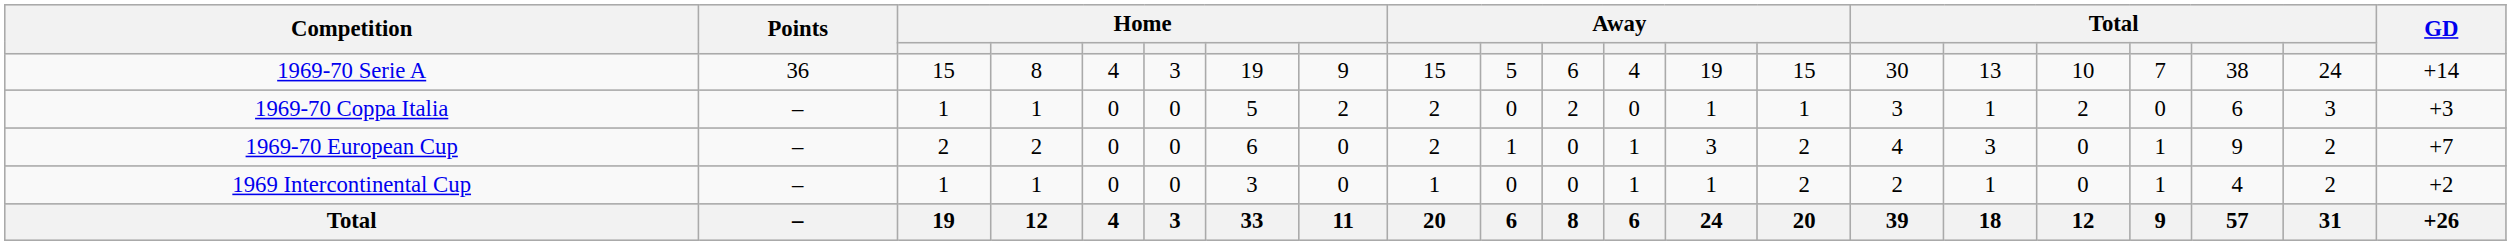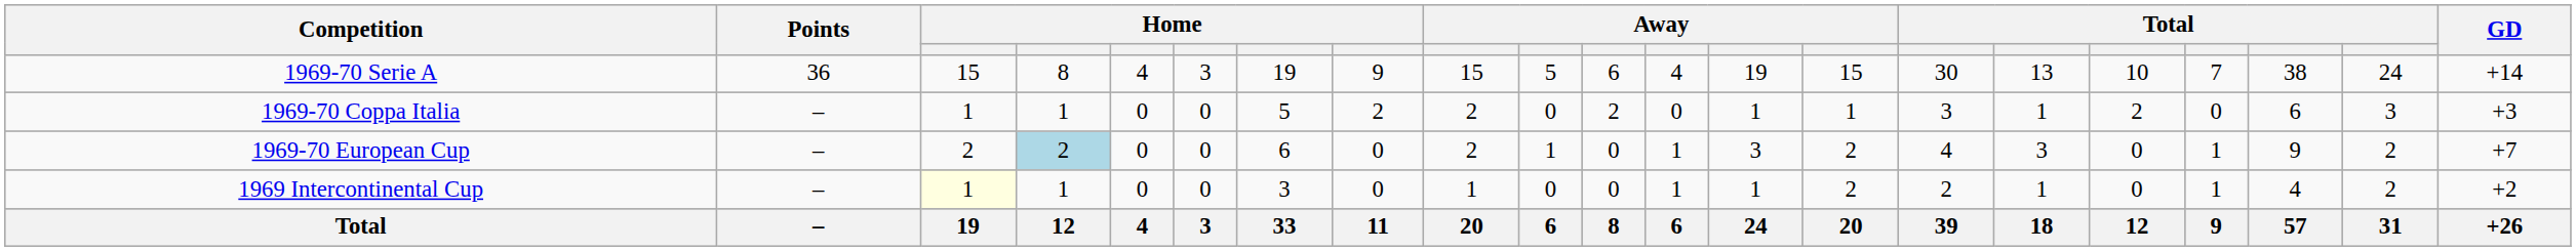1969-70 European Cup | column 4: no background -> lightblue background
1969 Intercontinental Cup | column 3: no background -> lightyellow background
